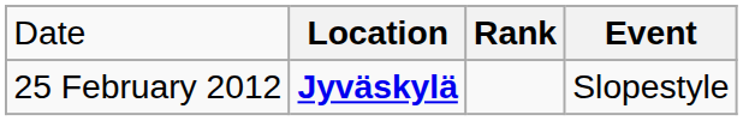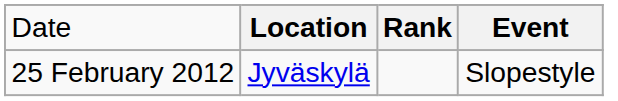25 February 2012 | column 2: bold -> normal
